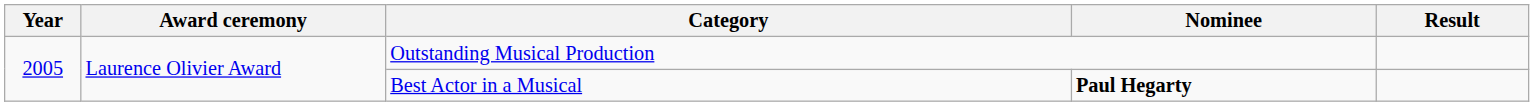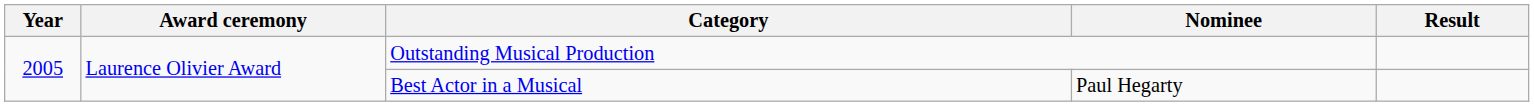Best Actor in a Musical | Nominee: bold -> normal
